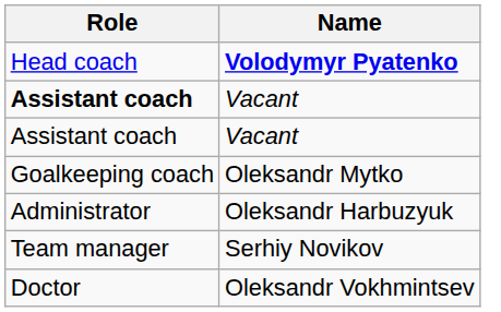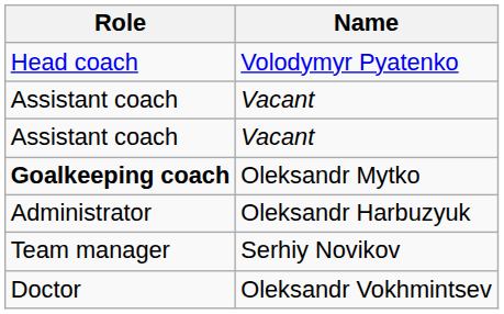row 2 | Name: bold -> normal
row 3 | Role: bold -> normal
row 5 | Role: normal -> bold
